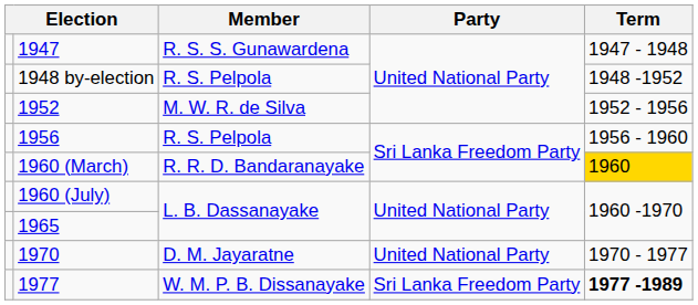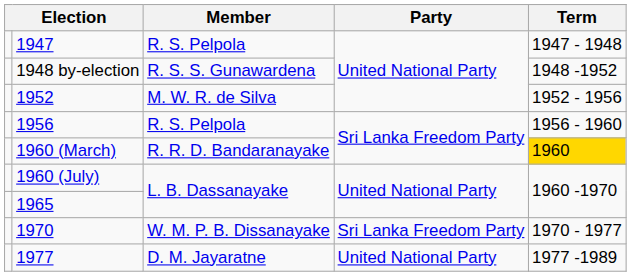1947 | Member: R. S. S. Gunawardena -> R. S. Pelpola
1948 by-election | Member: R. S. Pelpola -> R. S. S. Gunawardena
1970 | Member: D. M. Jayaratne -> W. M. P. B. Dissanayake
1970 | Party: United National Party -> Sri Lanka Freedom Party
1977 | Member: W. M. P. B. Dissanayake -> D. M. Jayaratne
1977 | Party: Sri Lanka Freedom Party -> United National Party
1977 | Term: bold -> normal
